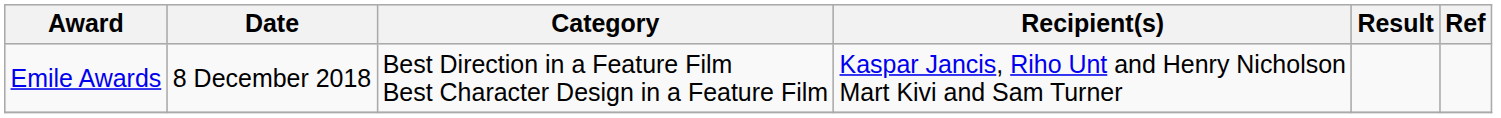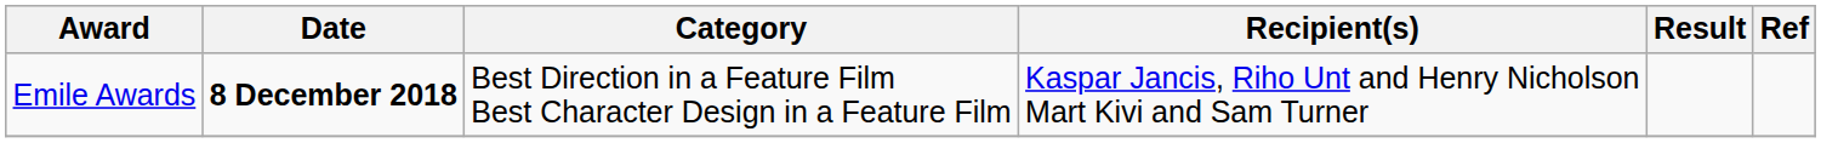Emile Awards | Date: normal -> bold
